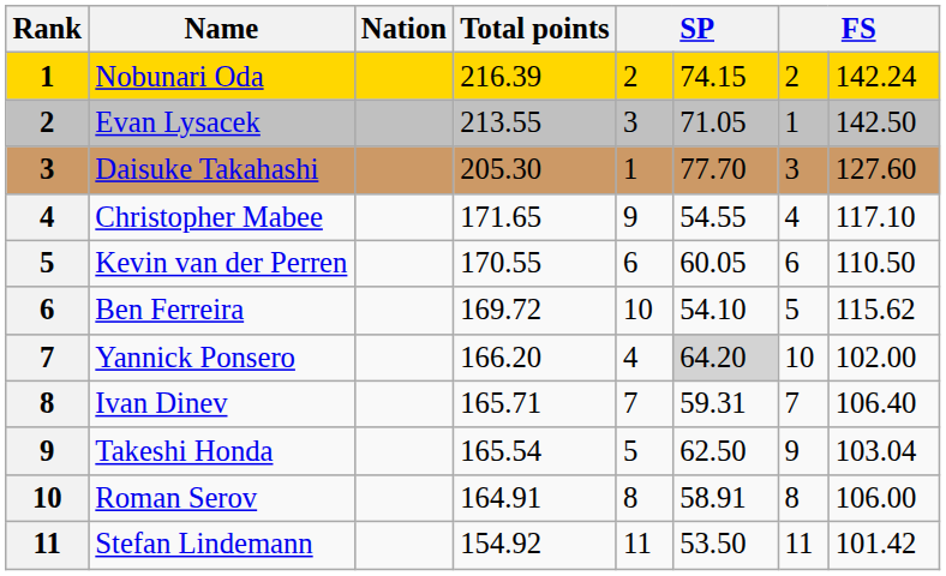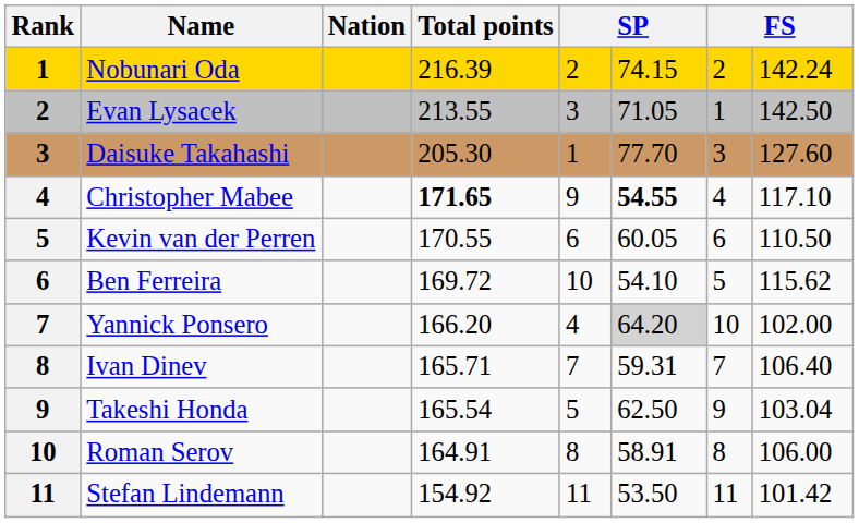Christopher Mabee | Total points: normal -> bold
Christopher Mabee | column 6: normal -> bold
